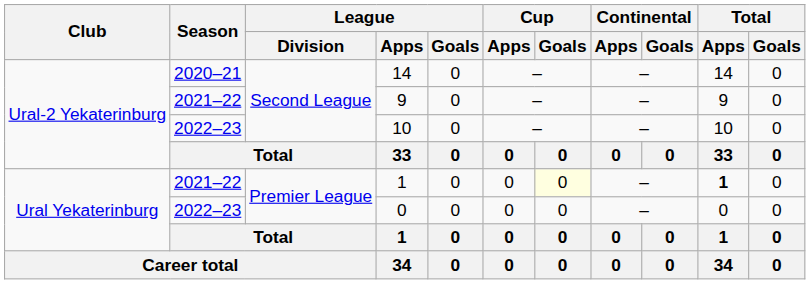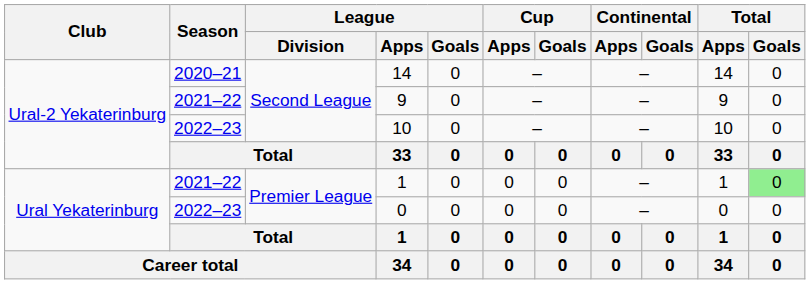2021–22 / 1 | Cup / Goals: lightyellow background -> no background
2021–22 / 1 | Total / Apps: bold -> normal
2021–22 / 1 | Total / Goals: no background -> lightgreen background
